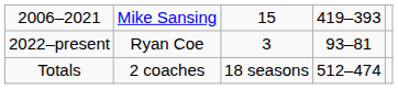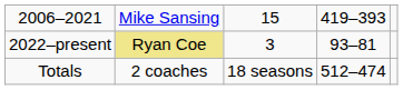2022–present | column 2: no background -> khaki background
